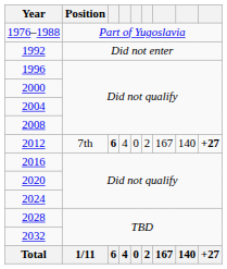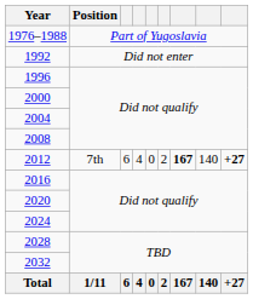2012 | column 3: bold -> normal
2012 | column 7: normal -> bold
